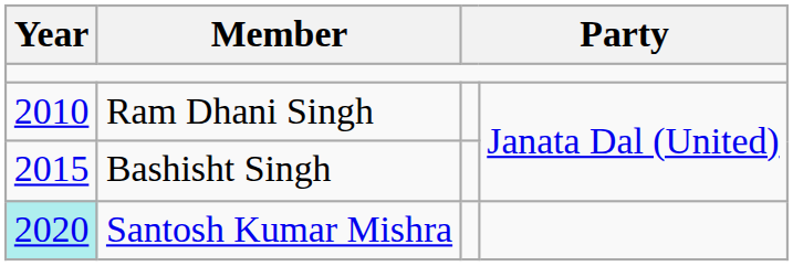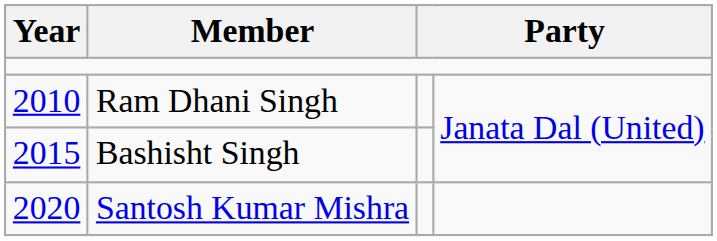Santosh Kumar Mishra | Year: paleturquoise background -> no background
